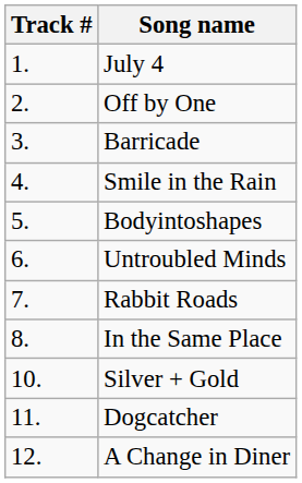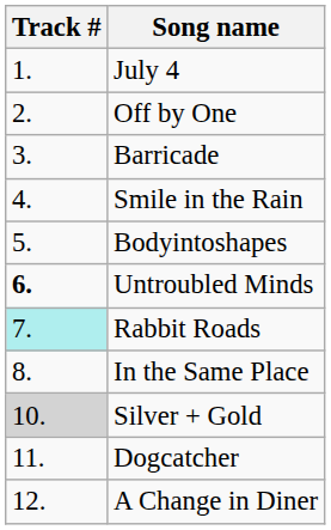Untroubled Minds | Track #: normal -> bold
Rabbit Roads | Track #: no background -> paleturquoise background
Silver + Gold | Track #: no background -> lightgrey background
